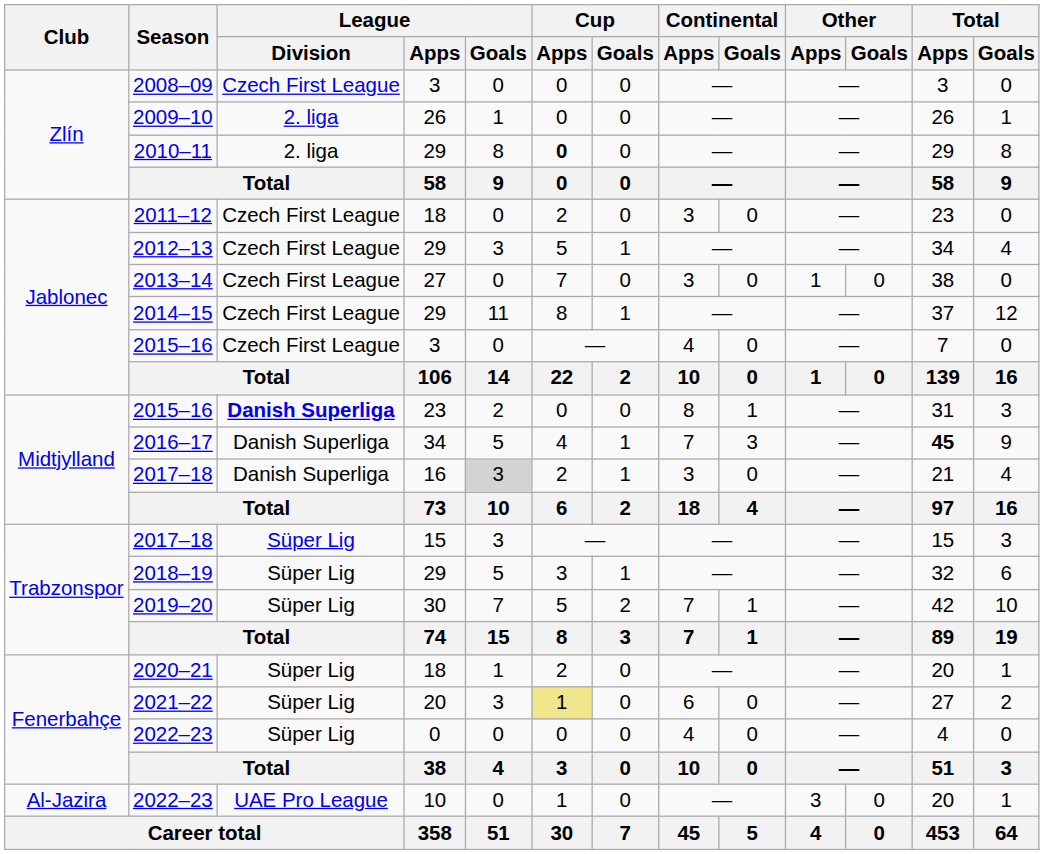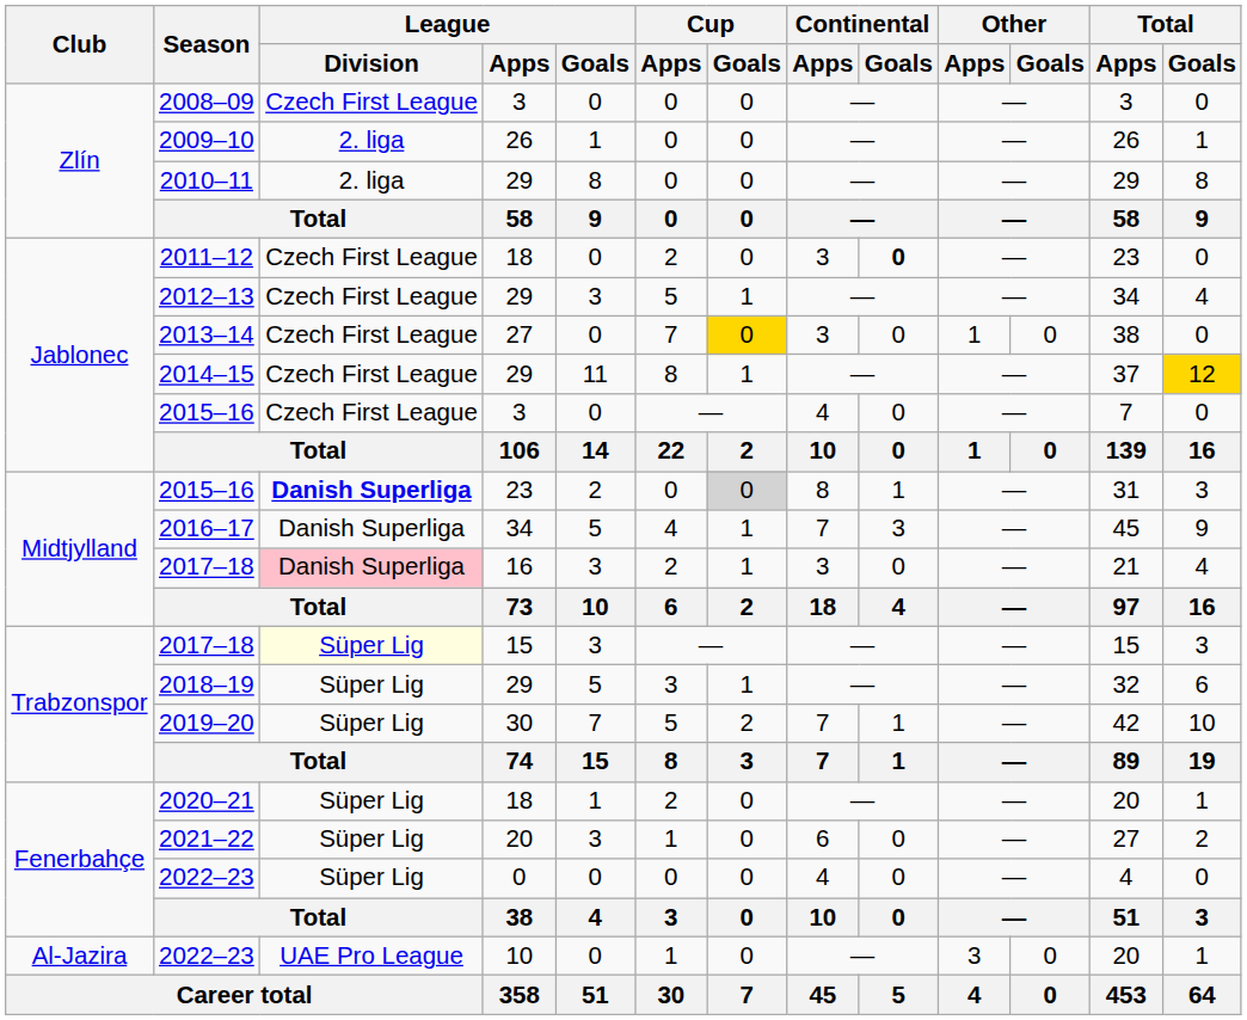2010–11 | Cup / Apps: bold -> normal
2011–12 | Continental / Goals: normal -> bold
2013–14 | Cup / Goals: no background -> gold background
2014–15 | Total / Goals: no background -> gold background
2015–16 / 23 | Cup / Goals: no background -> lightgrey background
2016–17 | Total / Apps: bold -> normal
2017–18 / 16 | League / Division: no background -> pink background
2017–18 / 16 | League / Goals: lightgrey background -> no background
2017–18 / 15 | League / Division: no background -> lightyellow background
2021–22 | Cup / Apps: khaki background -> no background
